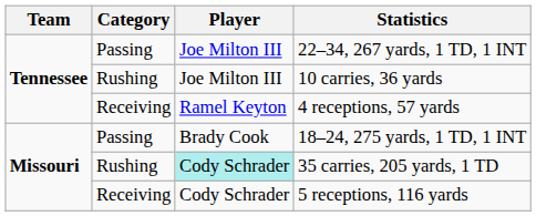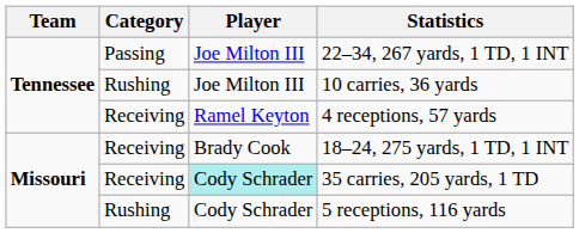18–24, 275 yards, 1 TD, 1 INT | Category: Passing -> Receiving
35 carries, 205 yards, 1 TD | Category: Rushing -> Receiving
5 receptions, 116 yards | Category: Receiving -> Rushing
